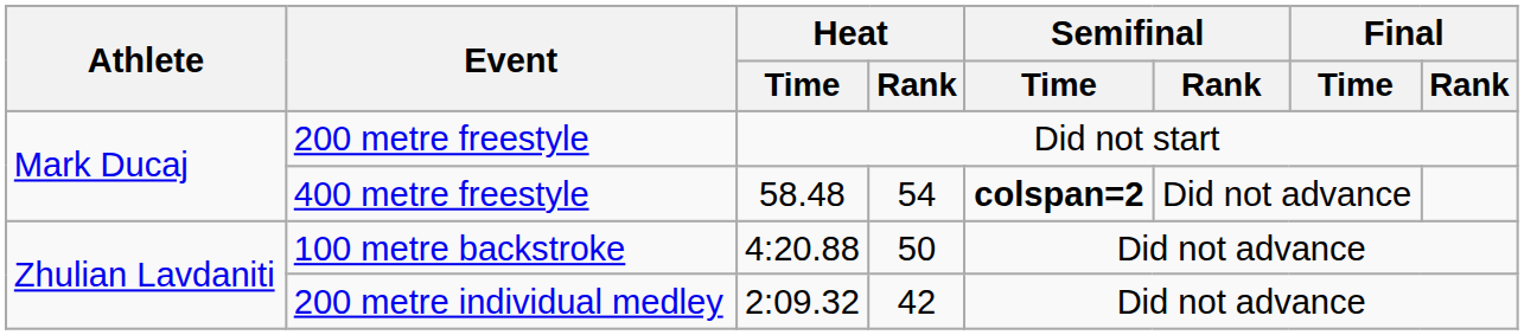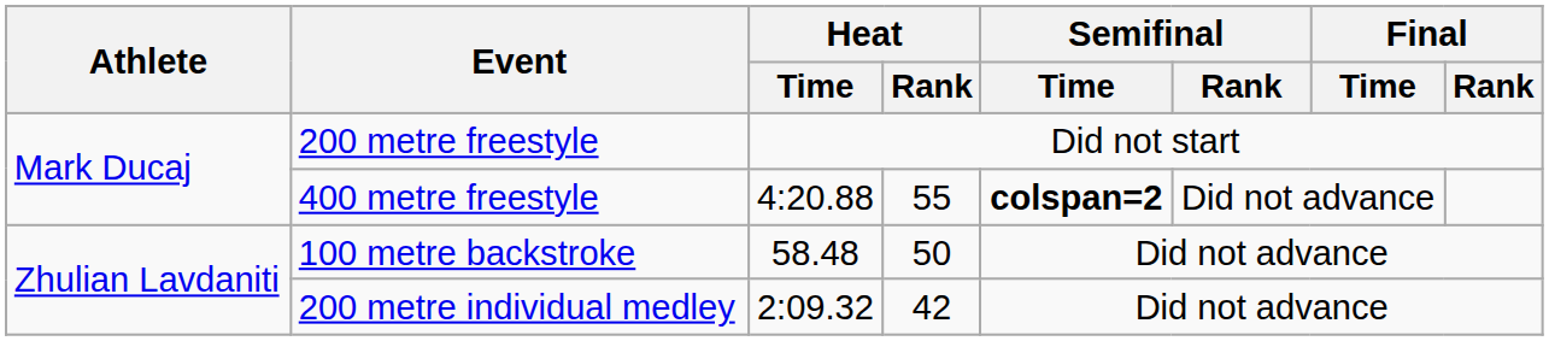400 metre freestyle | Heat / Time: 58.48 -> 4:20.88
400 metre freestyle | Heat / Rank: 54 -> 55
100 metre backstroke | Heat / Time: 4:20.88 -> 58.48
